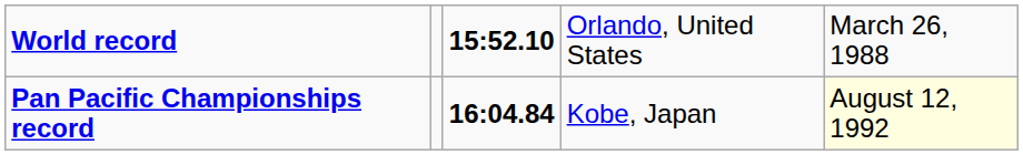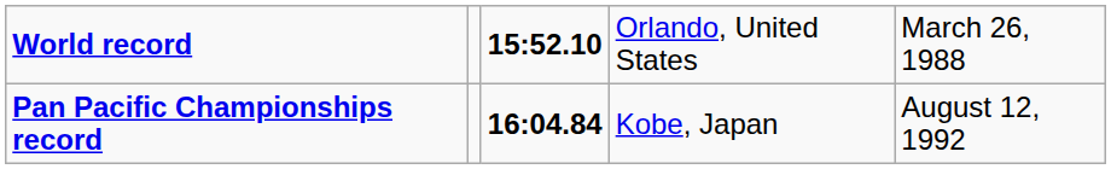Pan Pacific Championships record | column 5: lightyellow background -> no background
